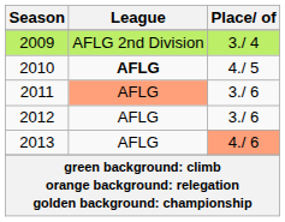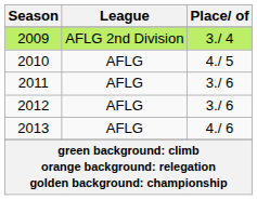2010 | League: bold -> normal
2011 | League: lightsalmon background -> no background
2013 | Place/ of: lightsalmon background -> no background
